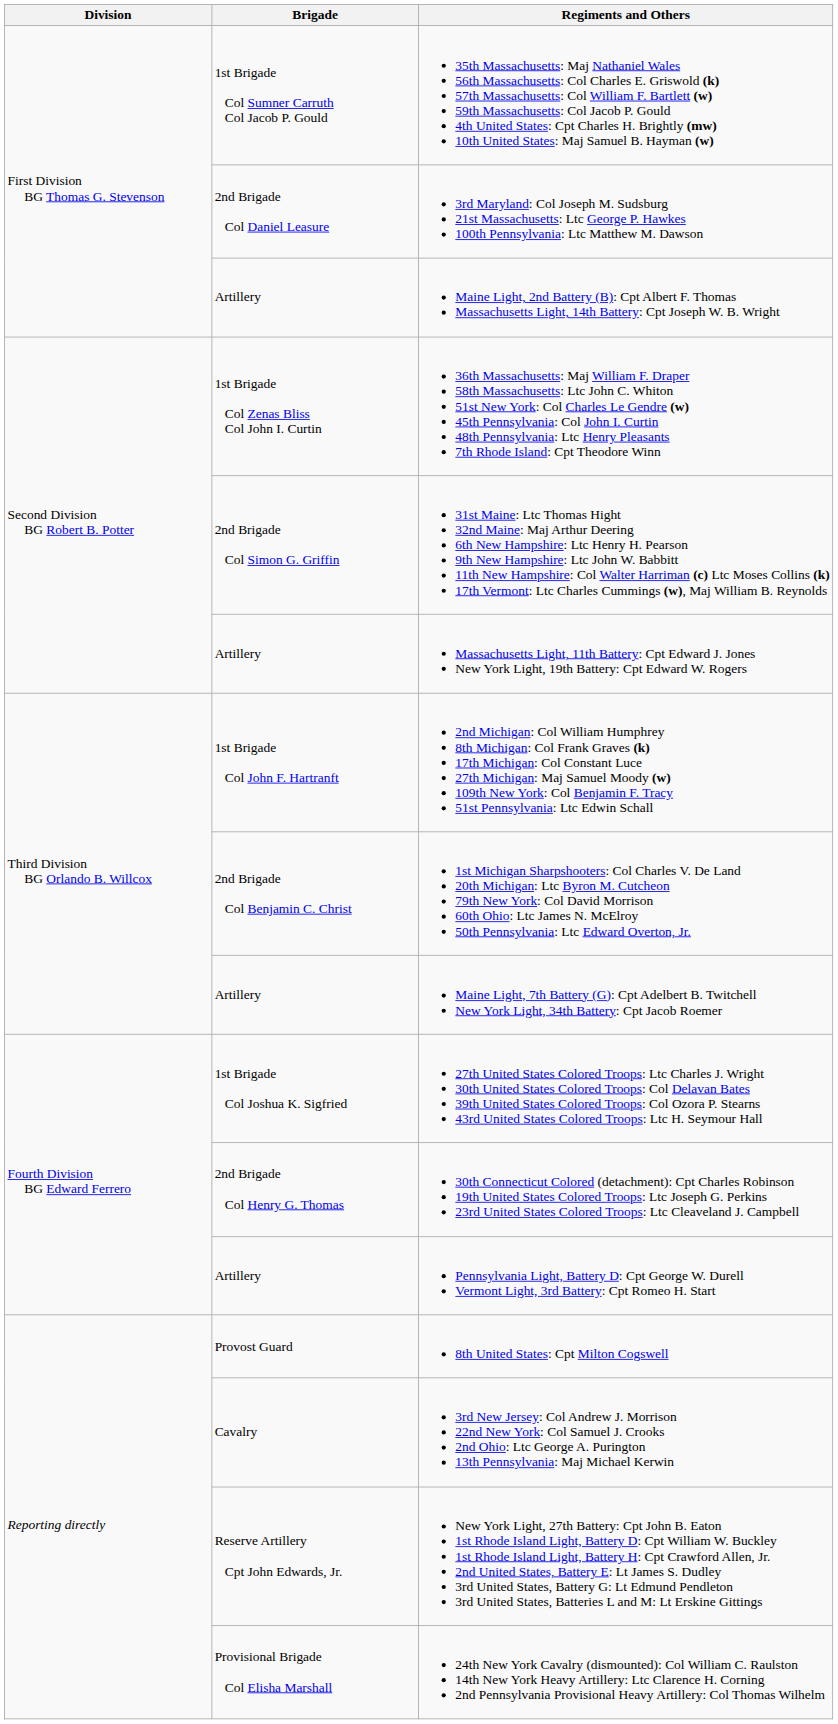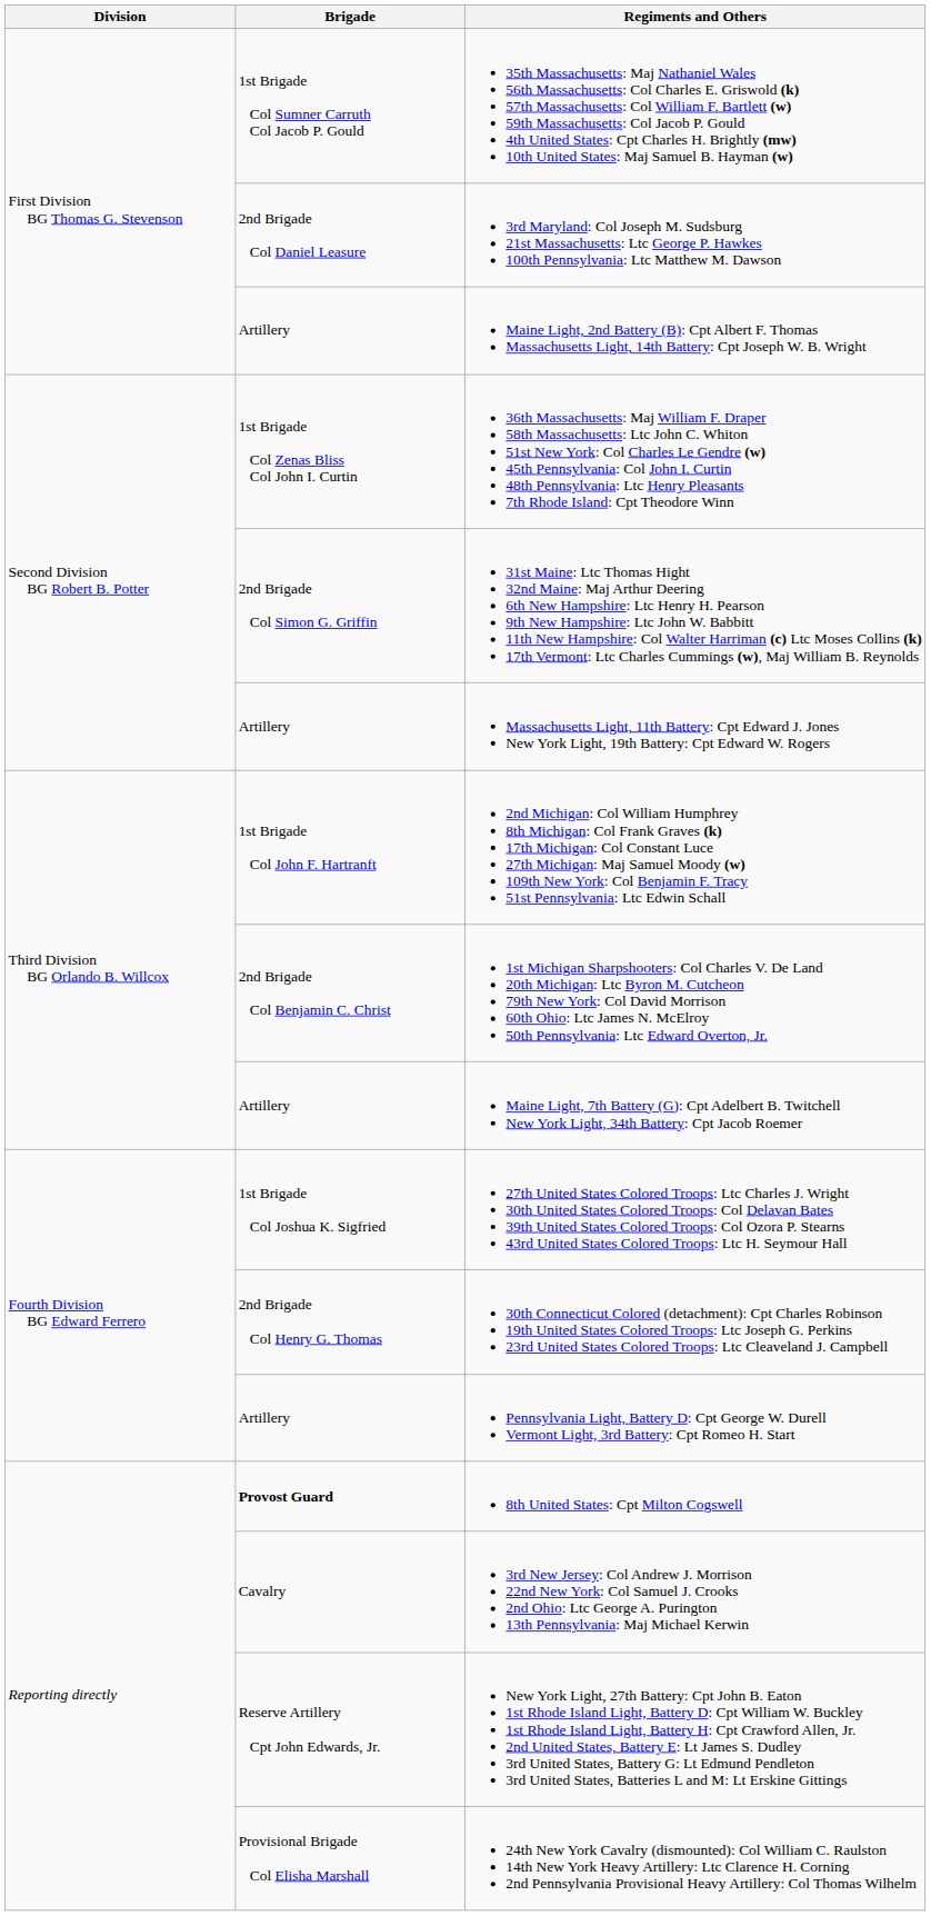8th United States: Cpt Milton Cogswell | Brigade: normal -> bold
